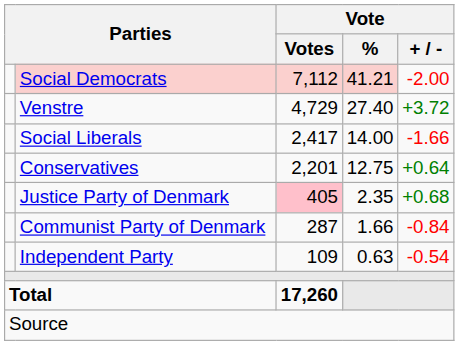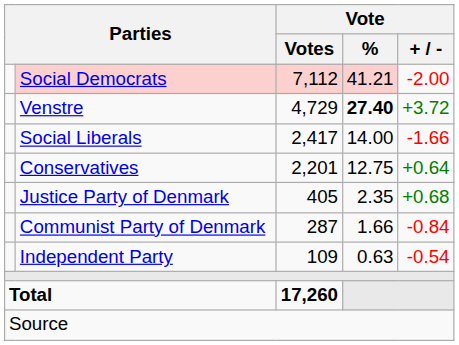Venstre | Vote / %: normal -> bold
Justice Party of Denmark | Vote / Votes: pink background -> no background
